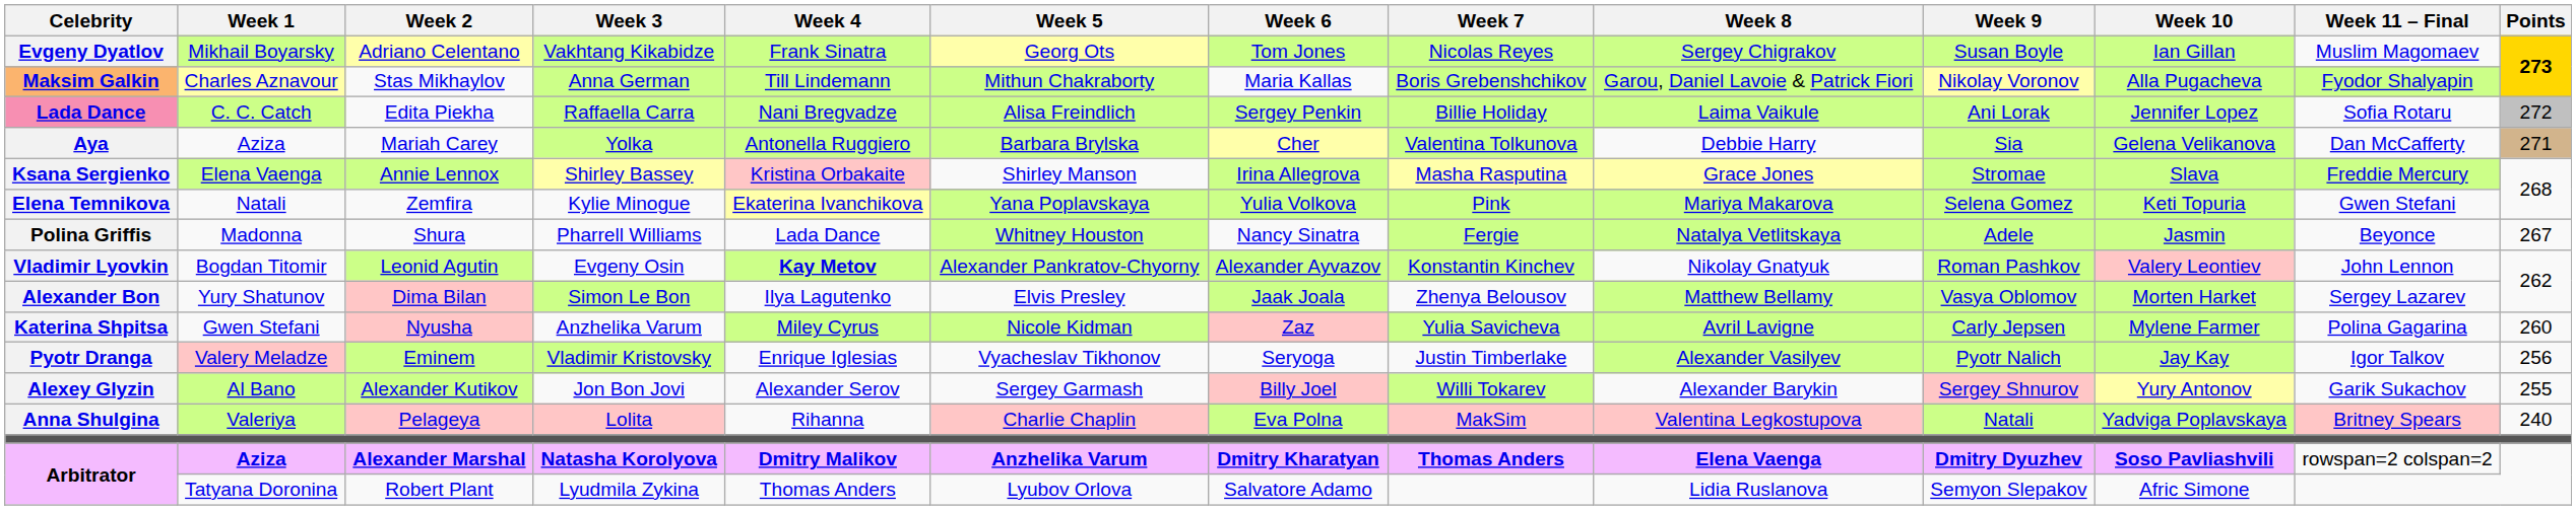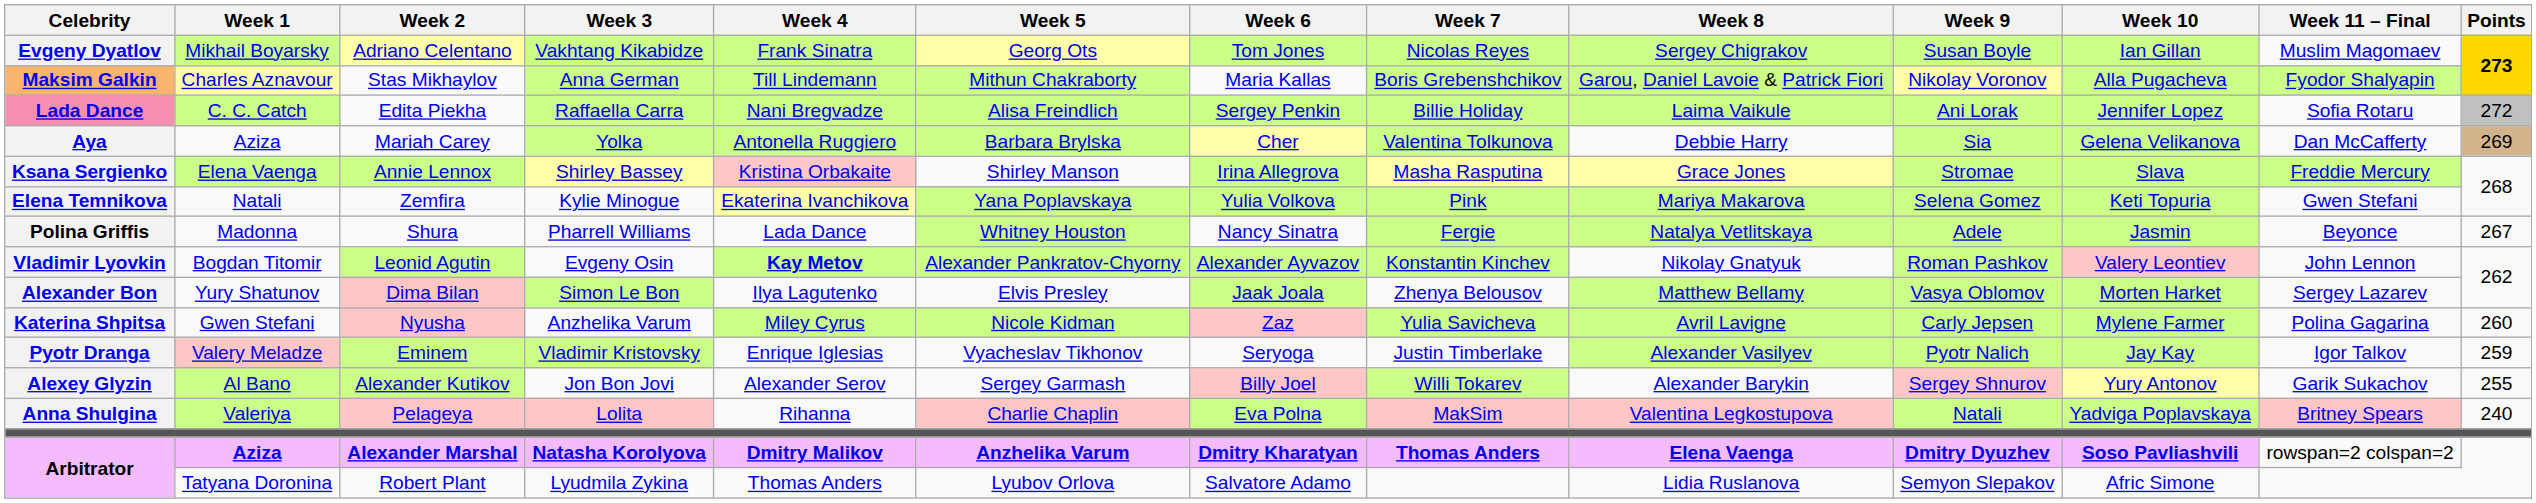Mariah Carey | Points: 271 -> 269
Eminem | Points: 256 -> 259
